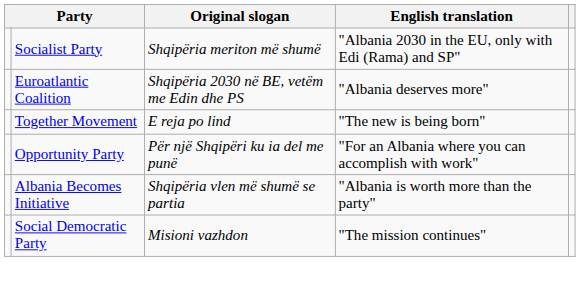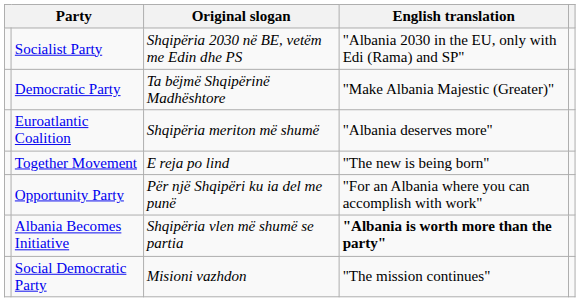Socialist Party | Original slogan: Shqipëria meriton më shumë -> Shqipëria 2030 në BE, vetëm me Edin dhe PS
+ row: Democratic Party | Ta bëjmë Shqipërinë Madhështore | "Make Albania Majestic (Greater)"
Euroatlantic Coalition | Original slogan: Shqipëria 2030 në BE, vetëm me Edin dhe PS -> Shqipëria meriton më shumë
Albania Becomes Initiative | English translation: normal -> bold
